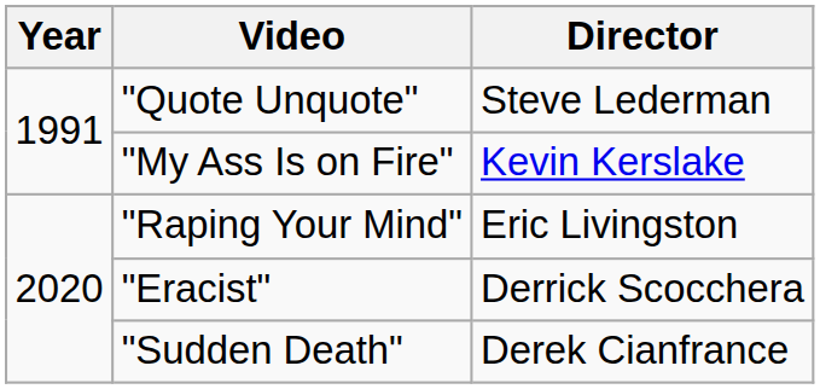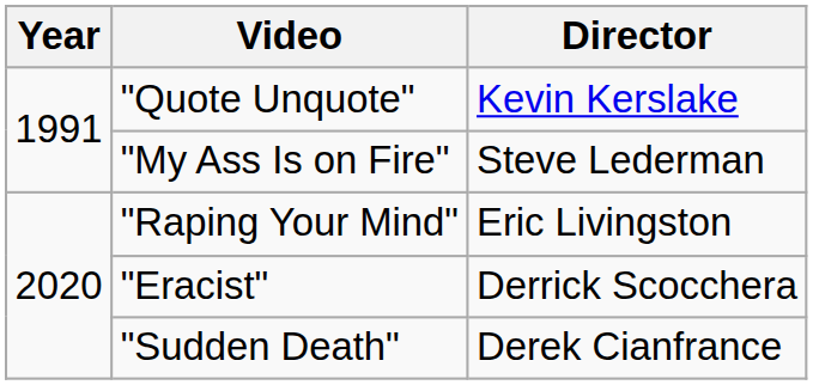"Quote Unquote" | Director: Steve Lederman -> Kevin Kerslake
"My Ass Is on Fire" | Director: Kevin Kerslake -> Steve Lederman
